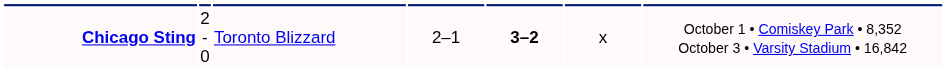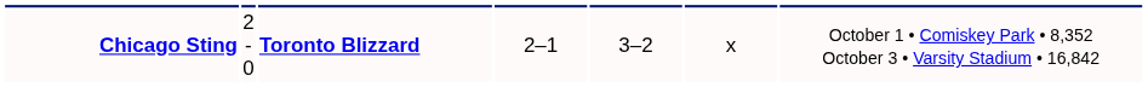Chicago Sting | column 3: normal -> bold
Chicago Sting | column 5: bold -> normal
